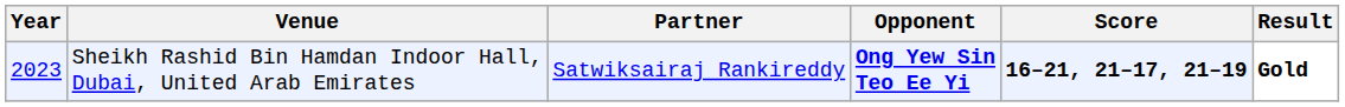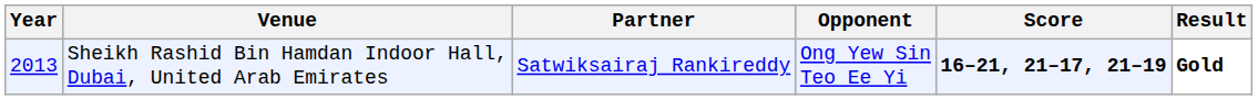row 2 | Year: 2023 -> 2013
row 2 | Opponent: bold -> normal
